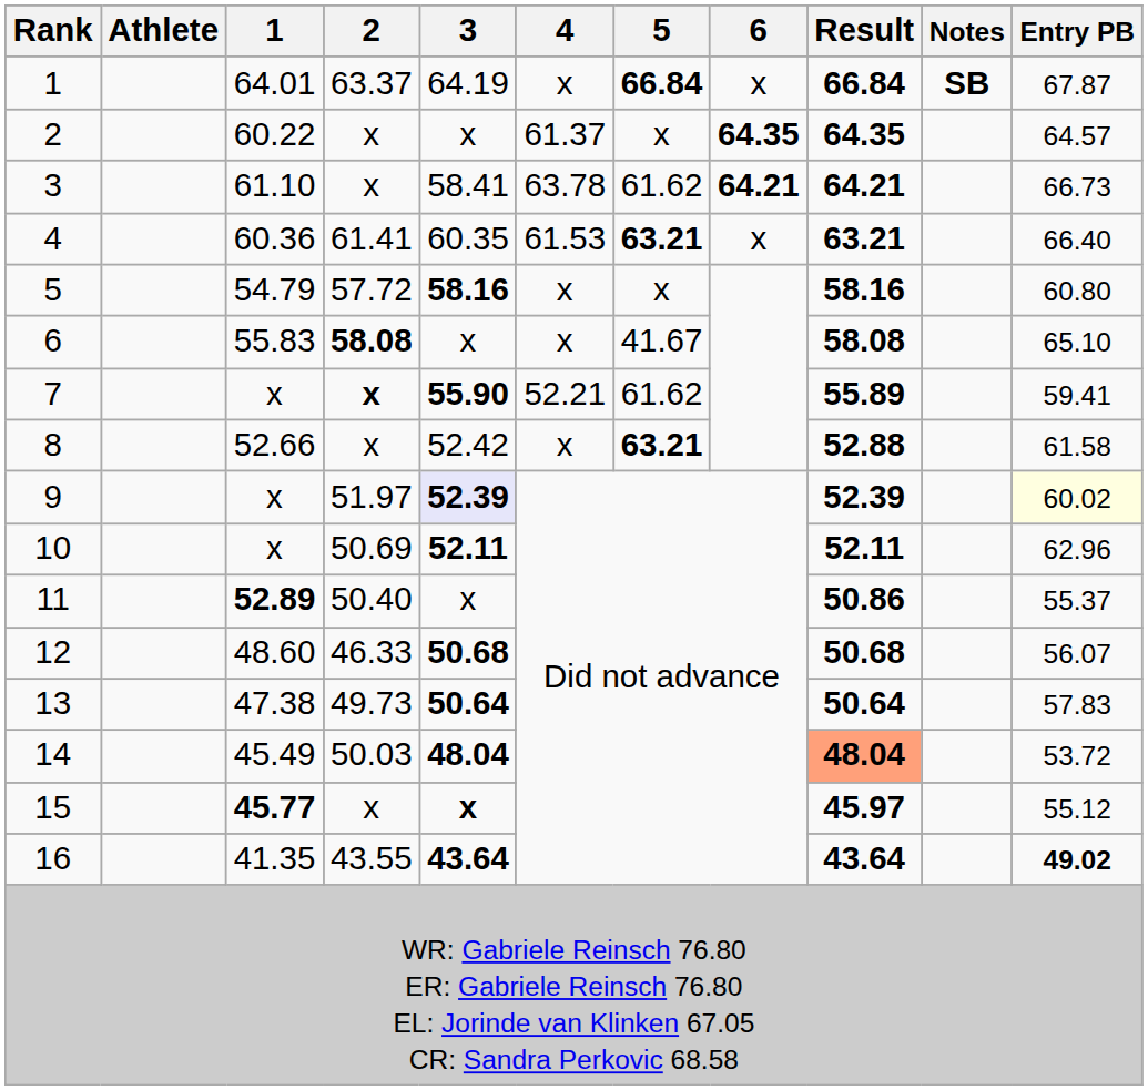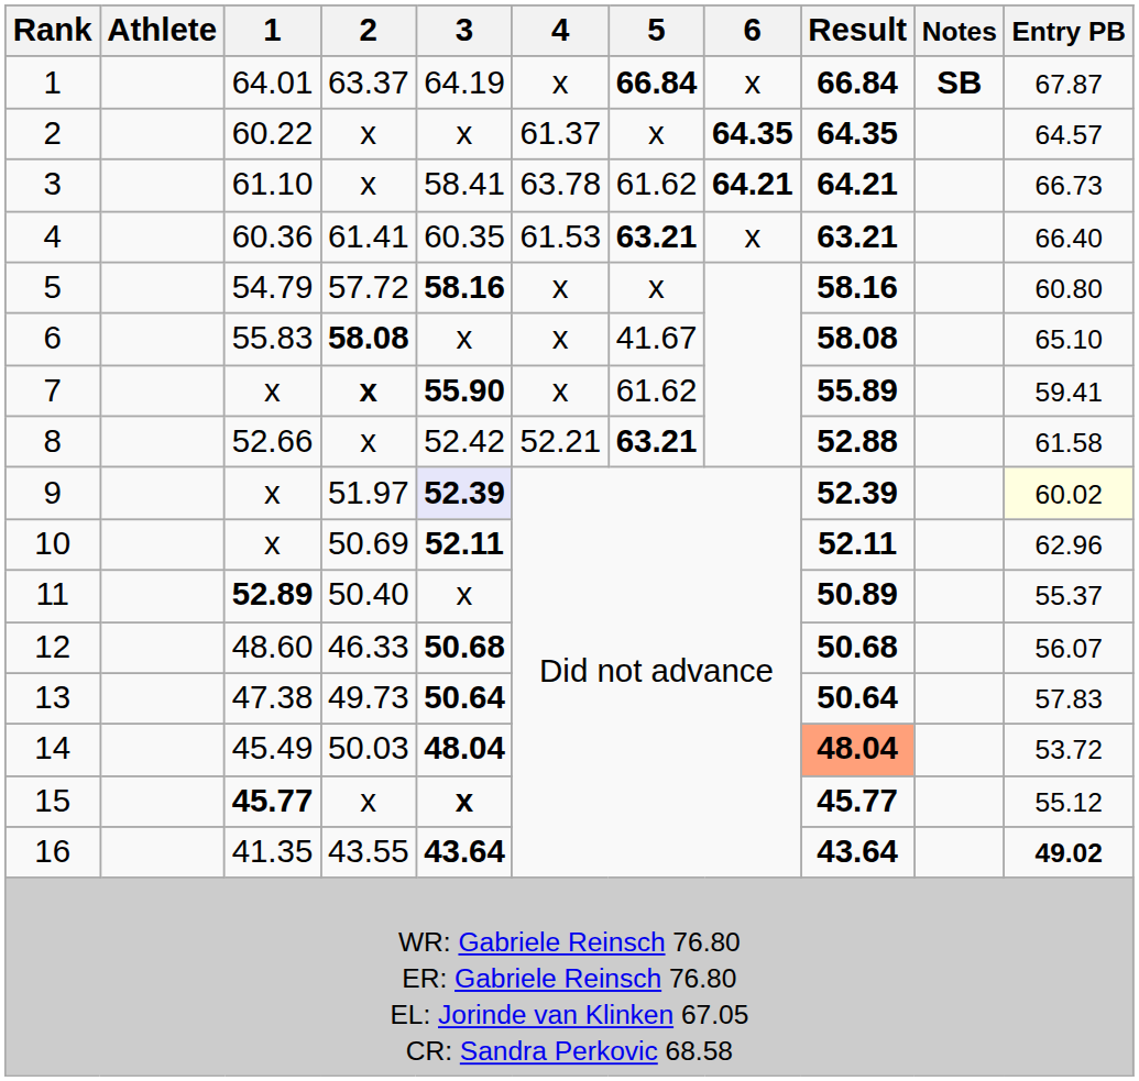7 | 4: 52.21 -> x
8 | 4: x -> 52.21
11 | Result: 50.86 -> 50.89
15 | Result: 45.97 -> 45.77
